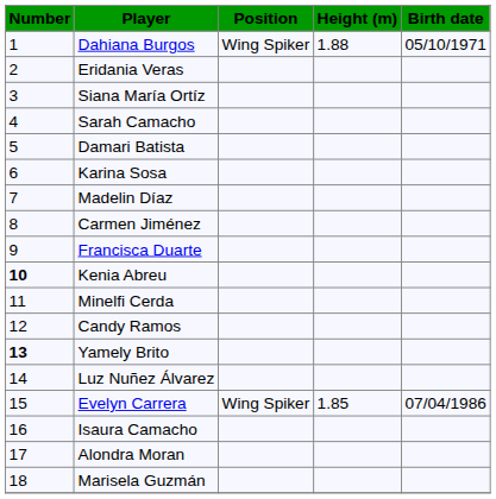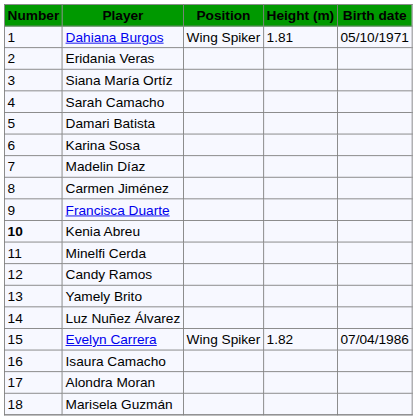Dahiana Burgos | Height (m): 1.88 -> 1.81
Yamely Brito | Number: bold -> normal
Evelyn Carrera | Height (m): 1.85 -> 1.82
